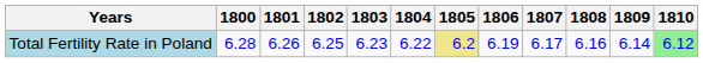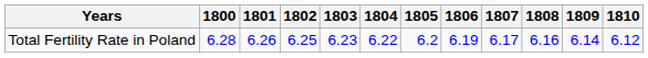row 2 | Years: lightblue background -> no background
row 2 | 1805: khaki background -> no background
row 2 | 1810: lightgreen background -> no background
